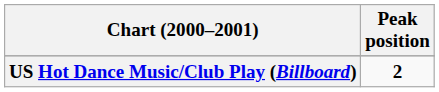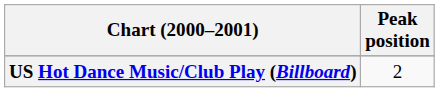US Hot Dance Music/Club Play (Billboard) | Peak position: bold -> normal
